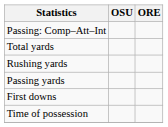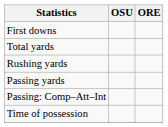rows swapped: First downs <-> Passing: Comp–Att–Int
